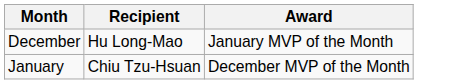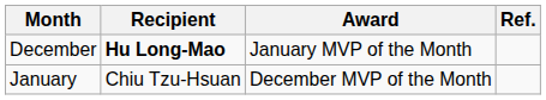+ column: Ref.
December | Recipient: normal -> bold
